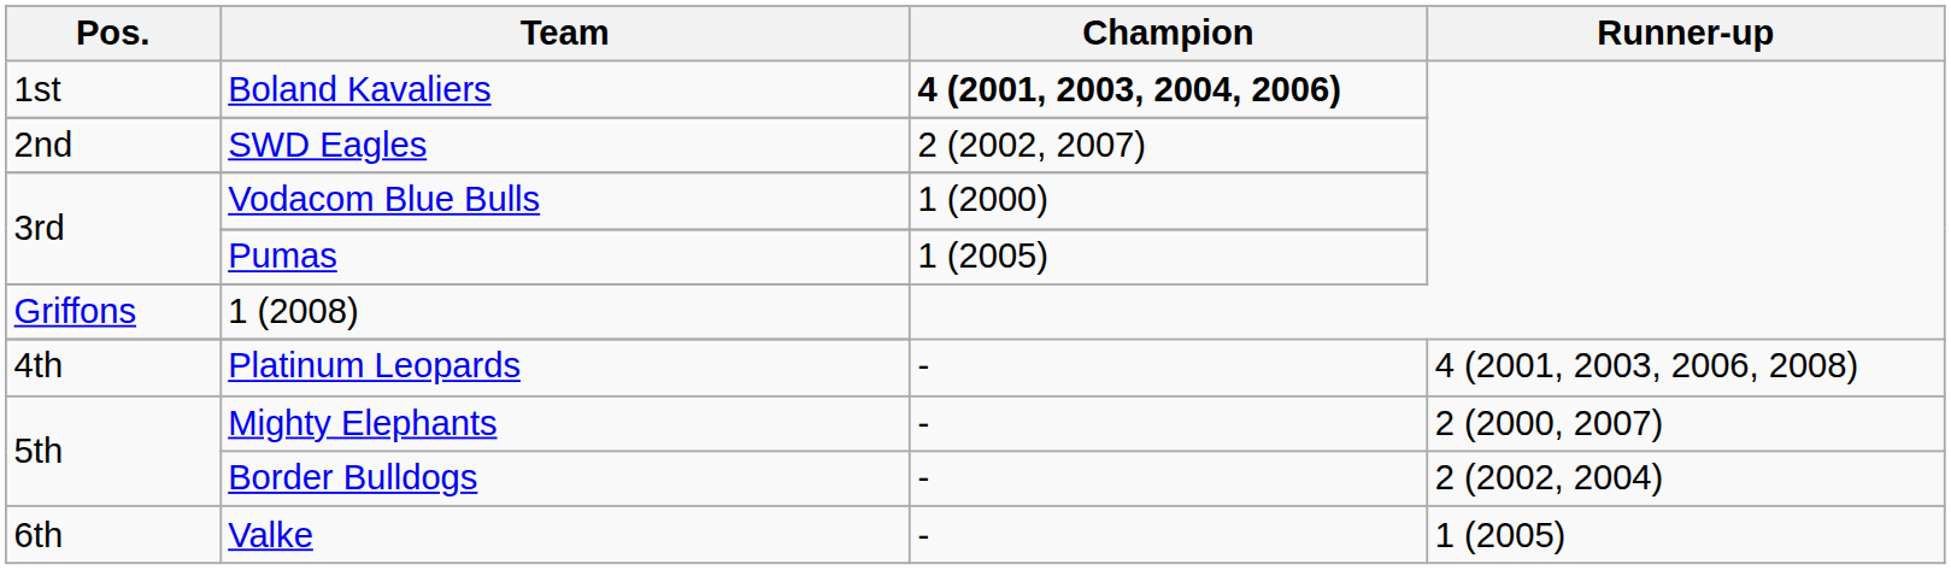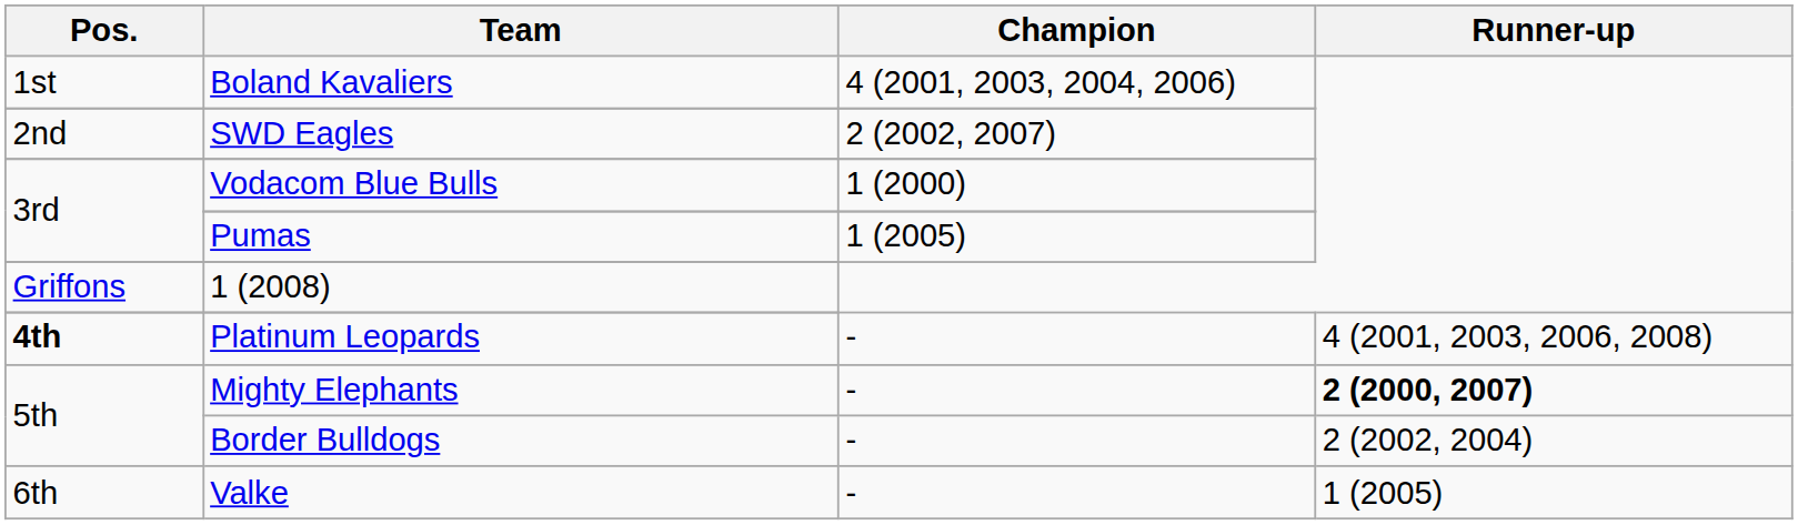Boland Kavaliers | Champion: bold -> normal
Platinum Leopards | Pos.: normal -> bold
Mighty Elephants | Runner-up: normal -> bold
